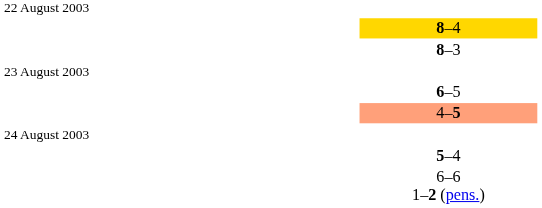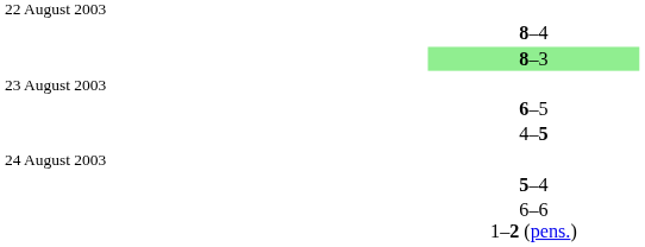8–4 | column 2: gold background -> no background
8–3 | column 2: no background -> lightgreen background
4–5 | column 2: lightsalmon background -> no background
